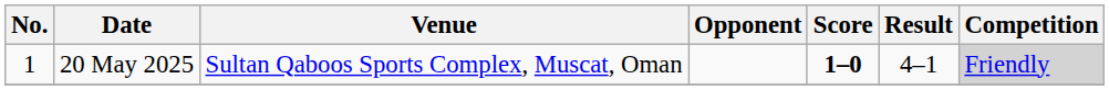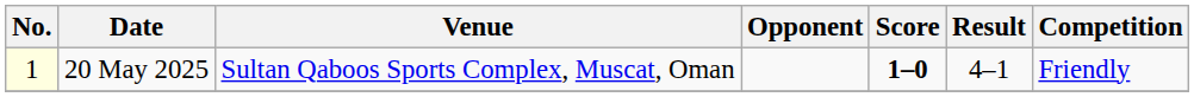20 May 2025 | No.: no background -> lightyellow background
20 May 2025 | Competition: lightgrey background -> no background
